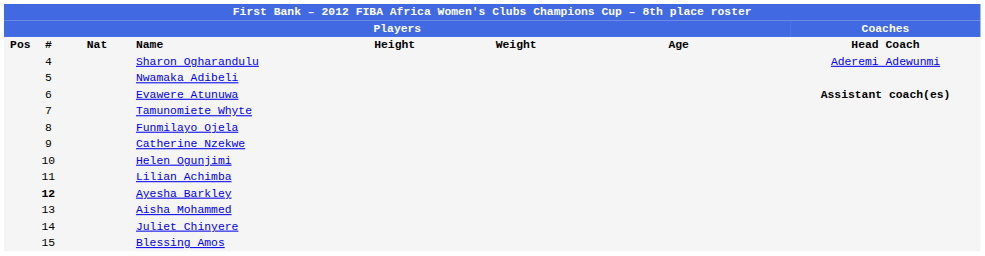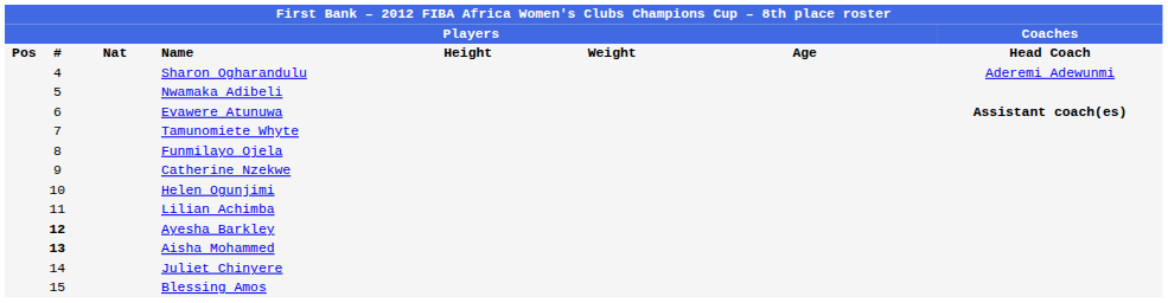Aisha Mohammed | column 2: normal -> bold
